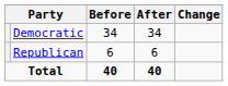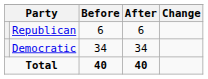rows swapped: Democratic <-> Republican
